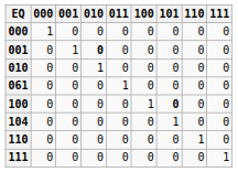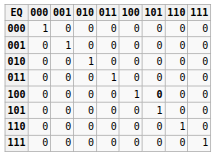row 3 | 010: bold -> normal
row 5 | EQ: 061 -> 011
row 7 | EQ: 104 -> 101
